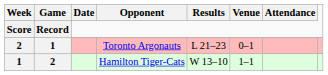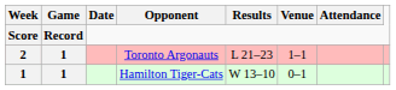Toronto Argonauts | Venue: 0–1 -> 1–1
Hamilton Tiger-Cats | Game / Record: 2 -> 1
Hamilton Tiger-Cats | Venue: 1–1 -> 0–1
